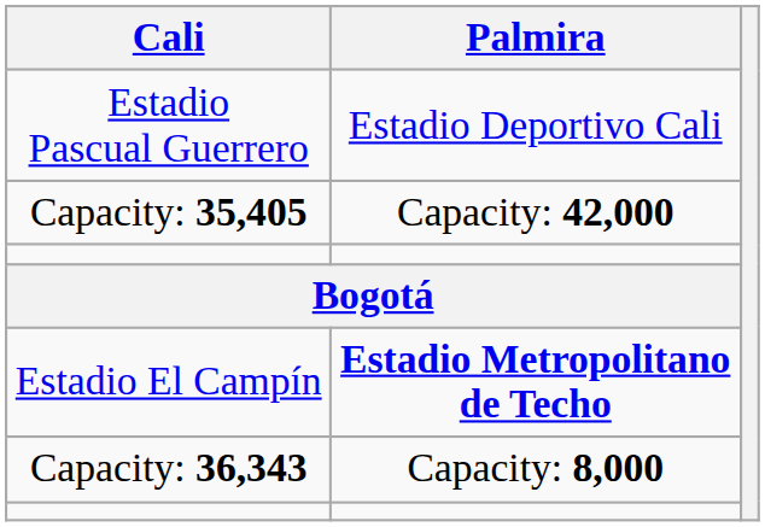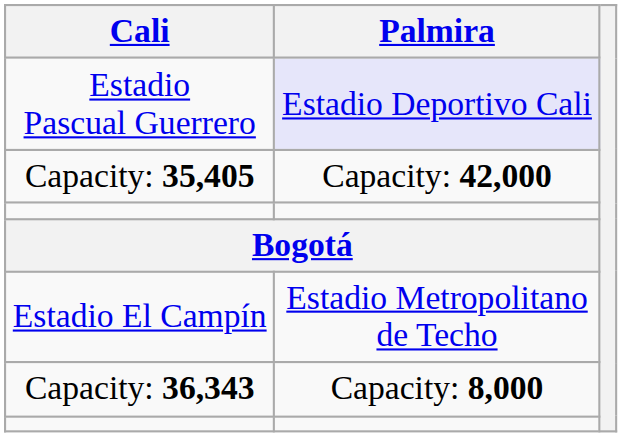Estadio Pascual Guerrero | Palmira: no background -> lavender background
Estadio El Campín | Palmira: bold -> normal
